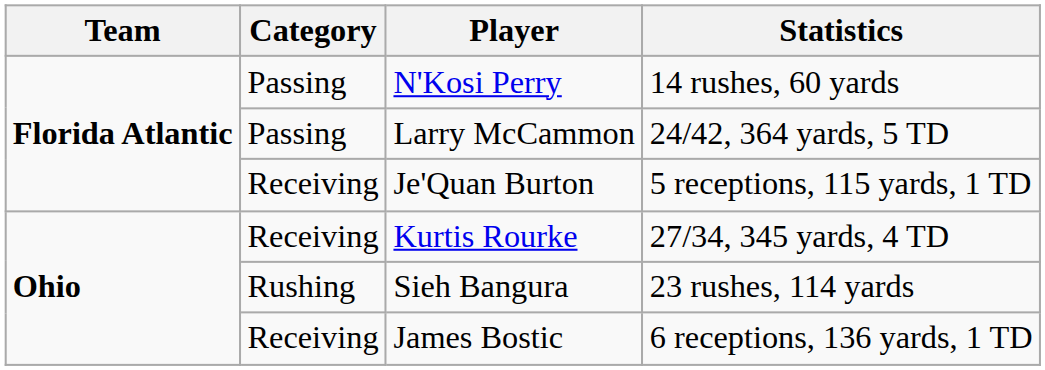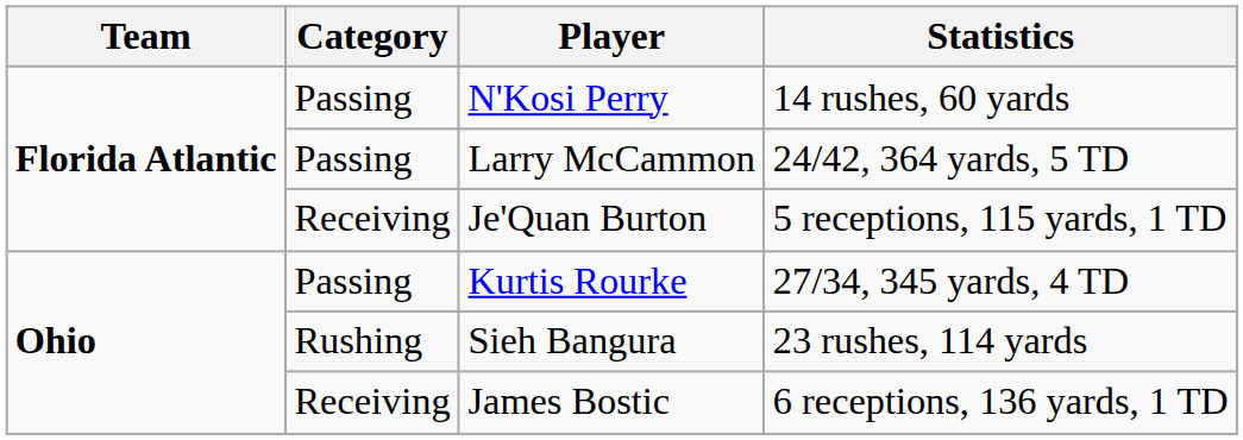Kurtis Rourke | Category: Receiving -> Passing
